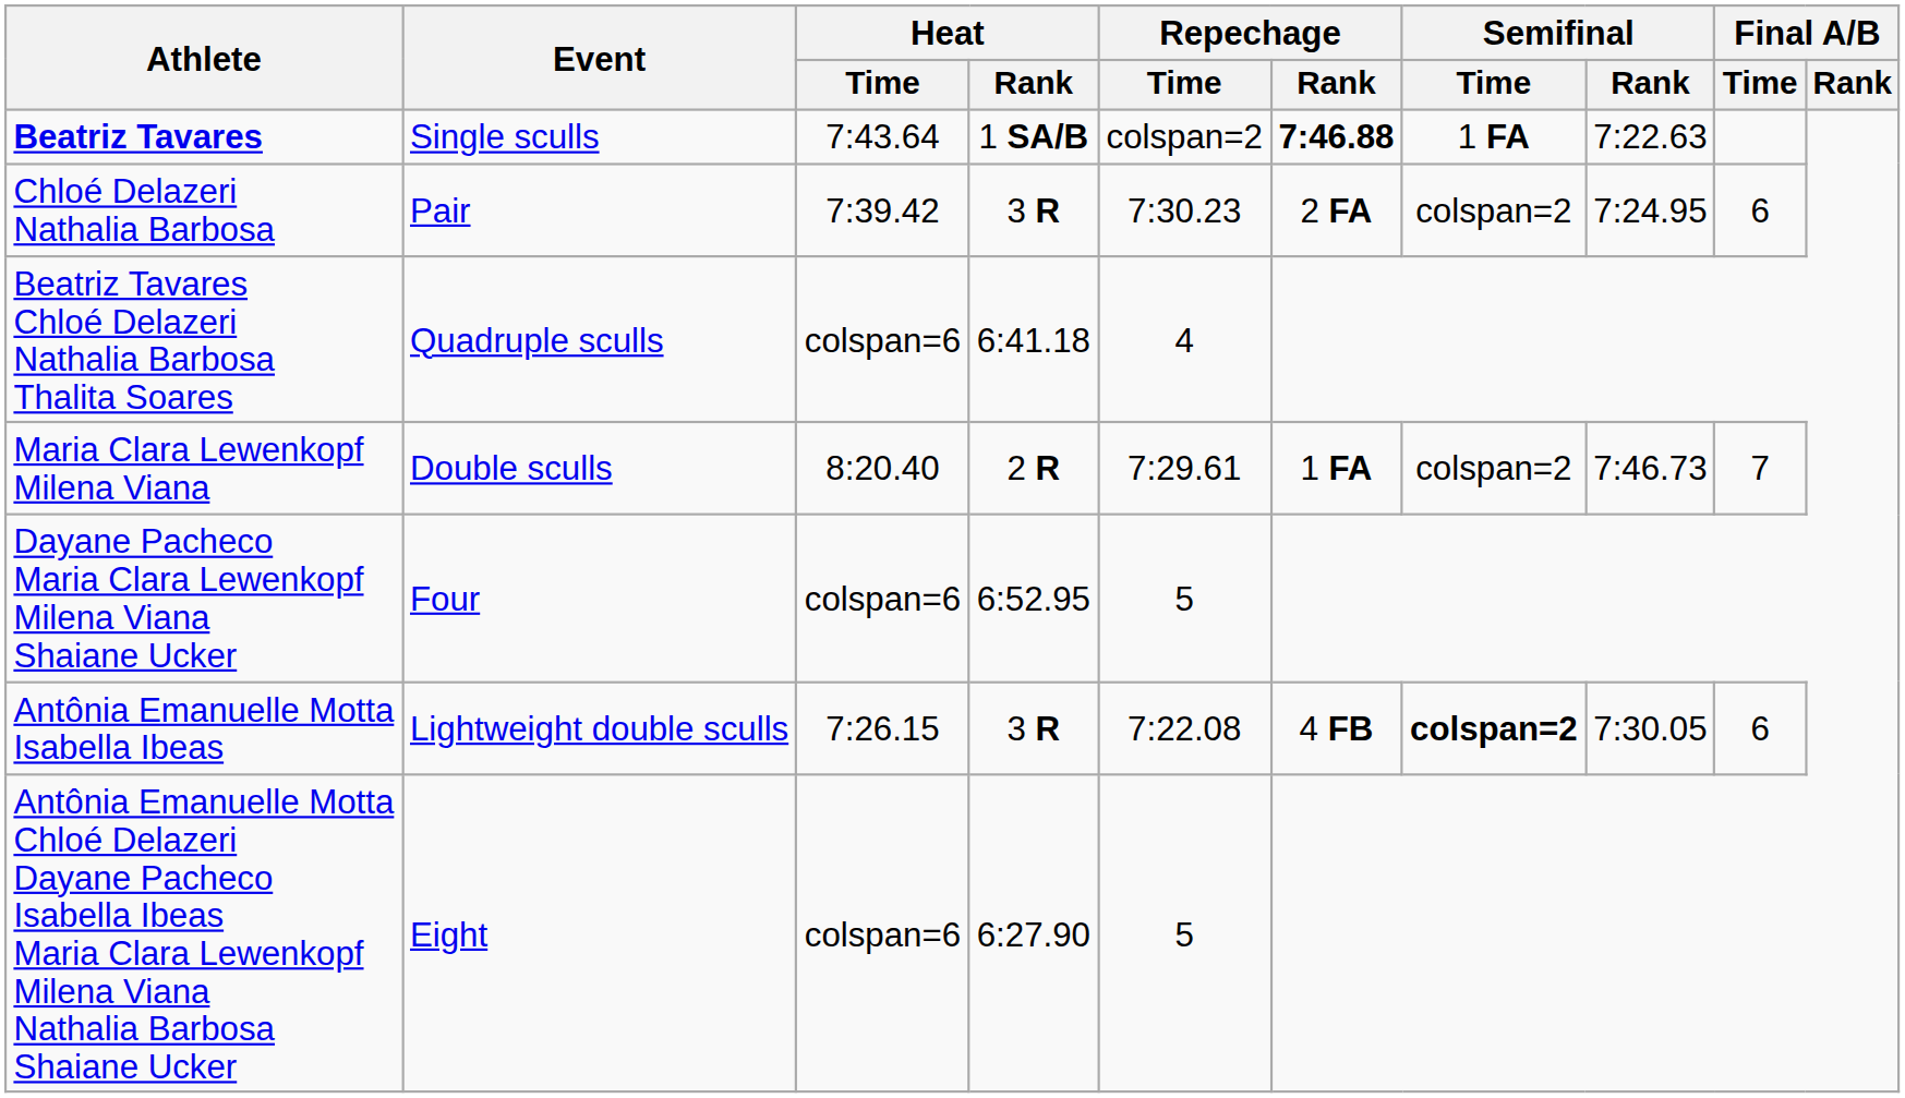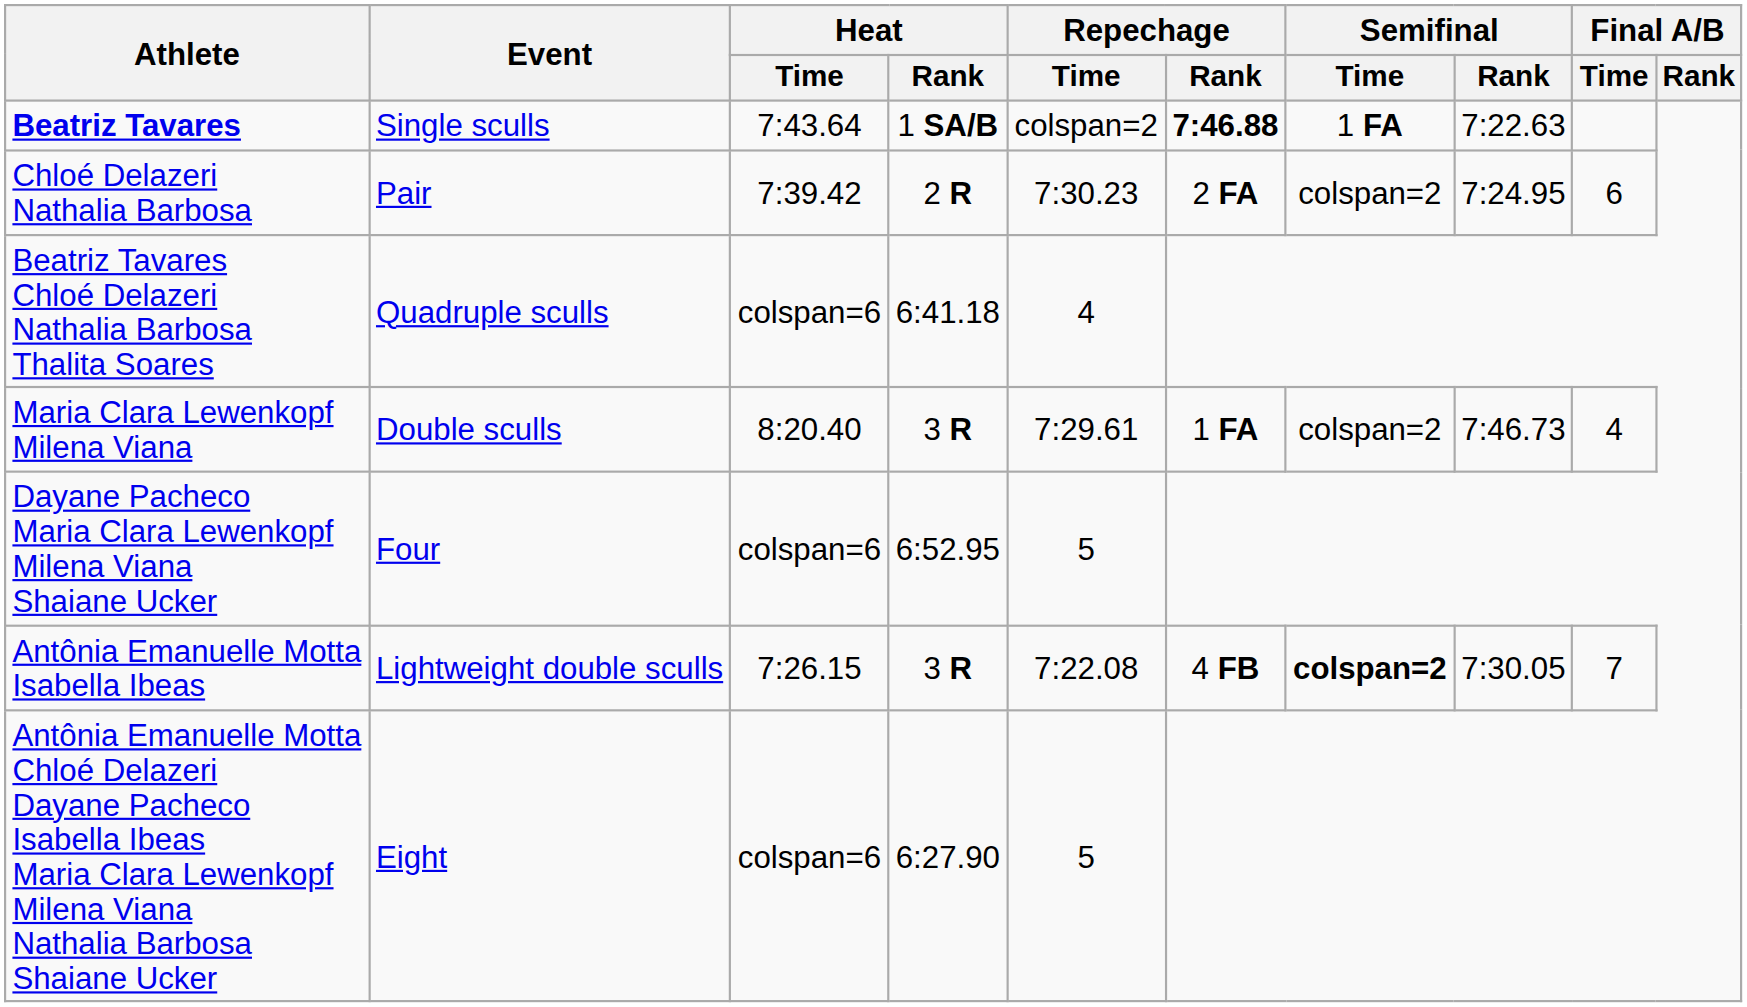Chloé Delazeri Nathalia Barbosa | Heat / Rank: 3 R -> 2 R
Maria Clara Lewenkopf Milena Viana | Heat / Rank: 2 R -> 3 R
Maria Clara Lewenkopf Milena Viana | Final A/B / Time: 7 -> 4
Antônia Emanuelle Motta Isabella Ibeas | Final A/B / Time: 6 -> 7
